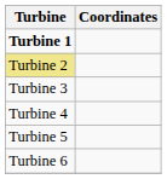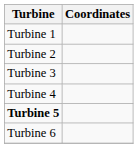Turbine 1 | Turbine: bold -> normal
Turbine 2 | Turbine: khaki background -> no background
Turbine 5 | Turbine: normal -> bold
